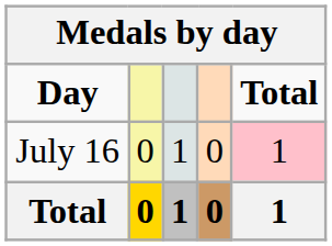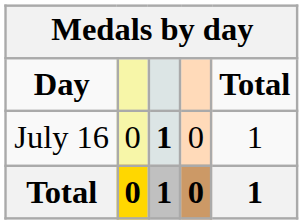July 16 | column 3: normal -> bold
July 16 | Total: pink background -> no background
